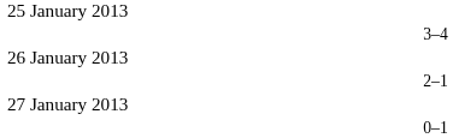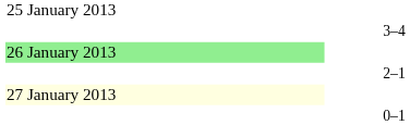26 January 2013 | column 1: no background -> lightgreen background
27 January 2013 | column 1: no background -> lightyellow background
